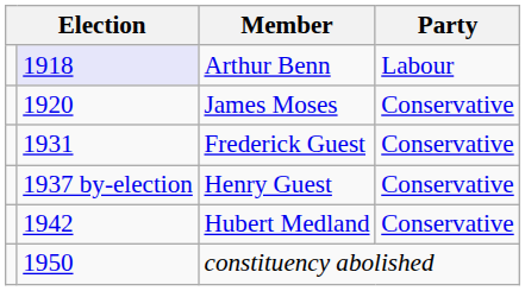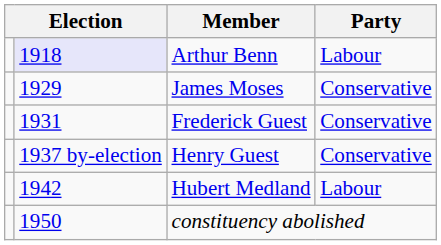James Moses | column 2: 1920 -> 1929
Hubert Medland | Party: Conservative -> Labour
